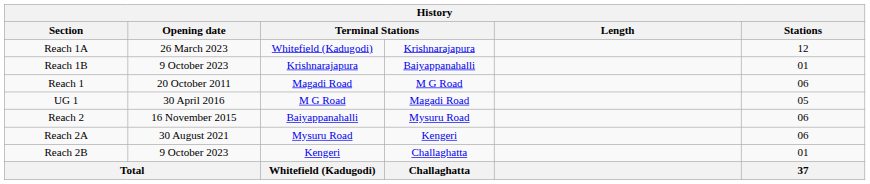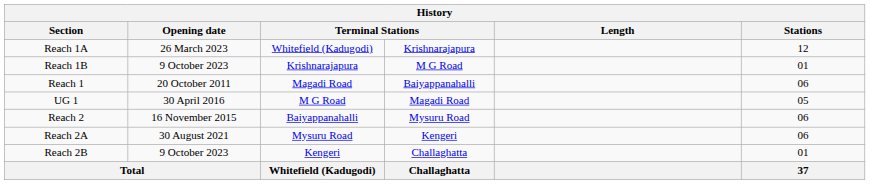Reach 1B | column 4: Baiyappanahalli -> M G Road
Reach 1 | column 4: M G Road -> Baiyappanahalli
